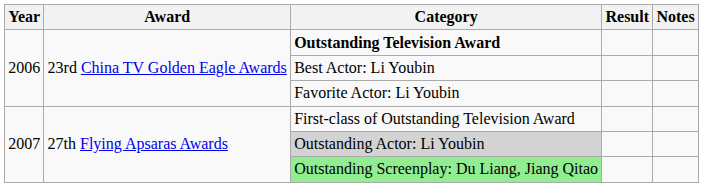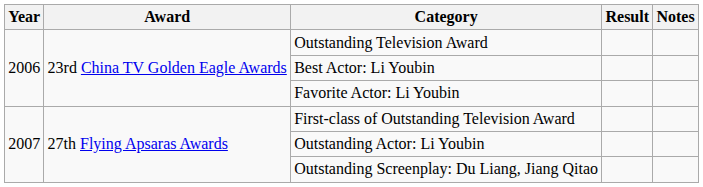Outstanding Television Award | Category: bold -> normal
Outstanding Actor: Li Youbin | Category: lightgrey background -> no background
Outstanding Screenplay: Du Liang, Jiang Qitao | Category: lightgreen background -> no background
